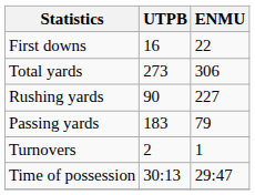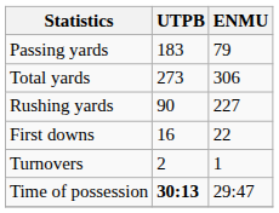rows swapped: First downs <-> Passing yards
Time of possession | UTPB: normal -> bold
